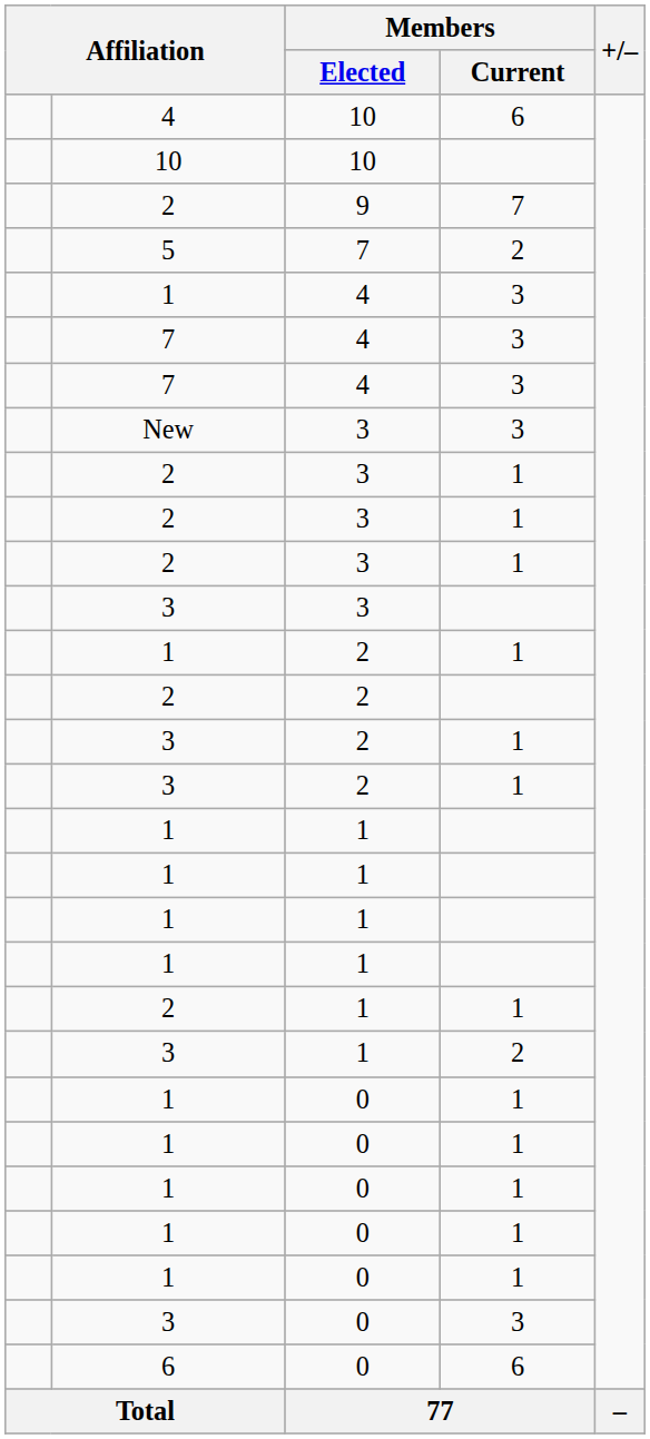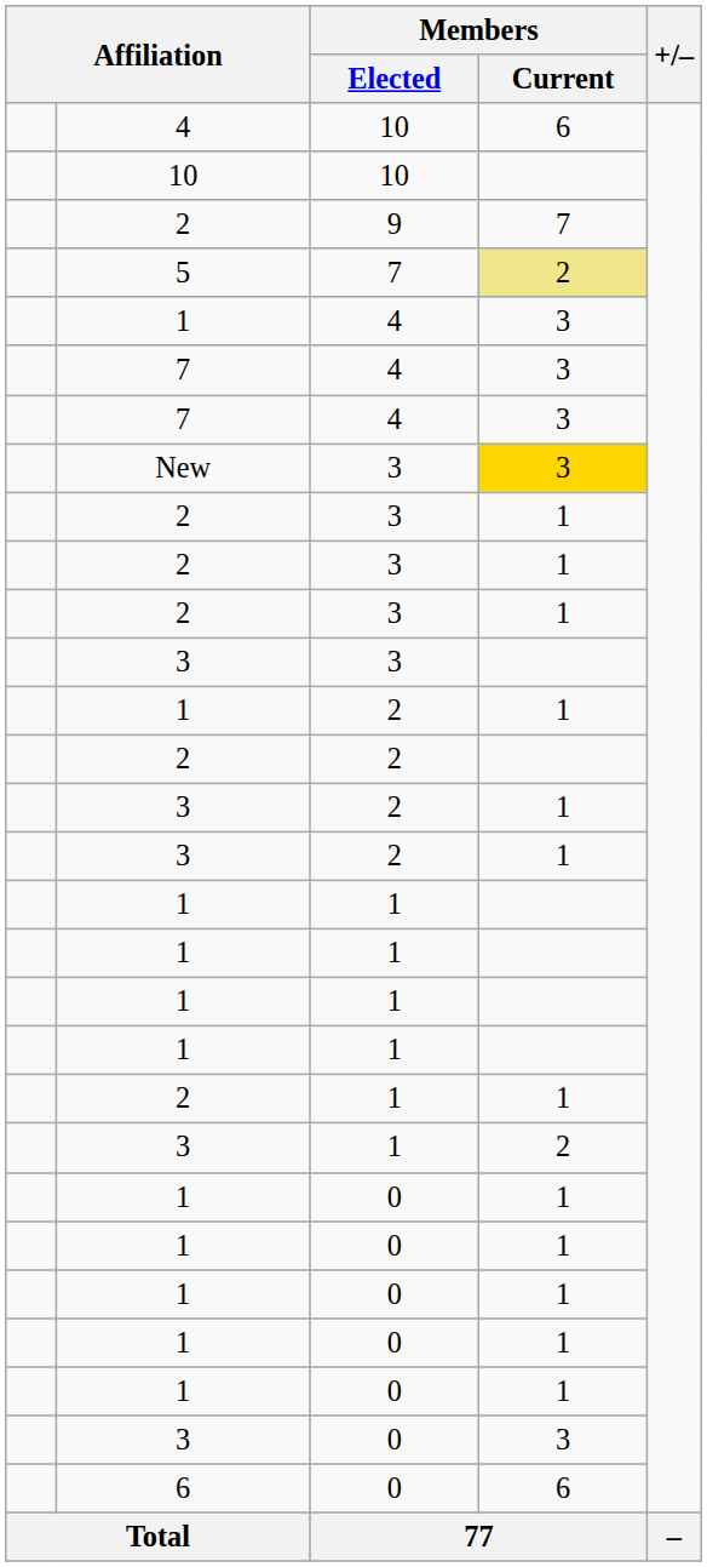5 | Members / Current: no background -> khaki background
New | Members / Current: no background -> gold background
